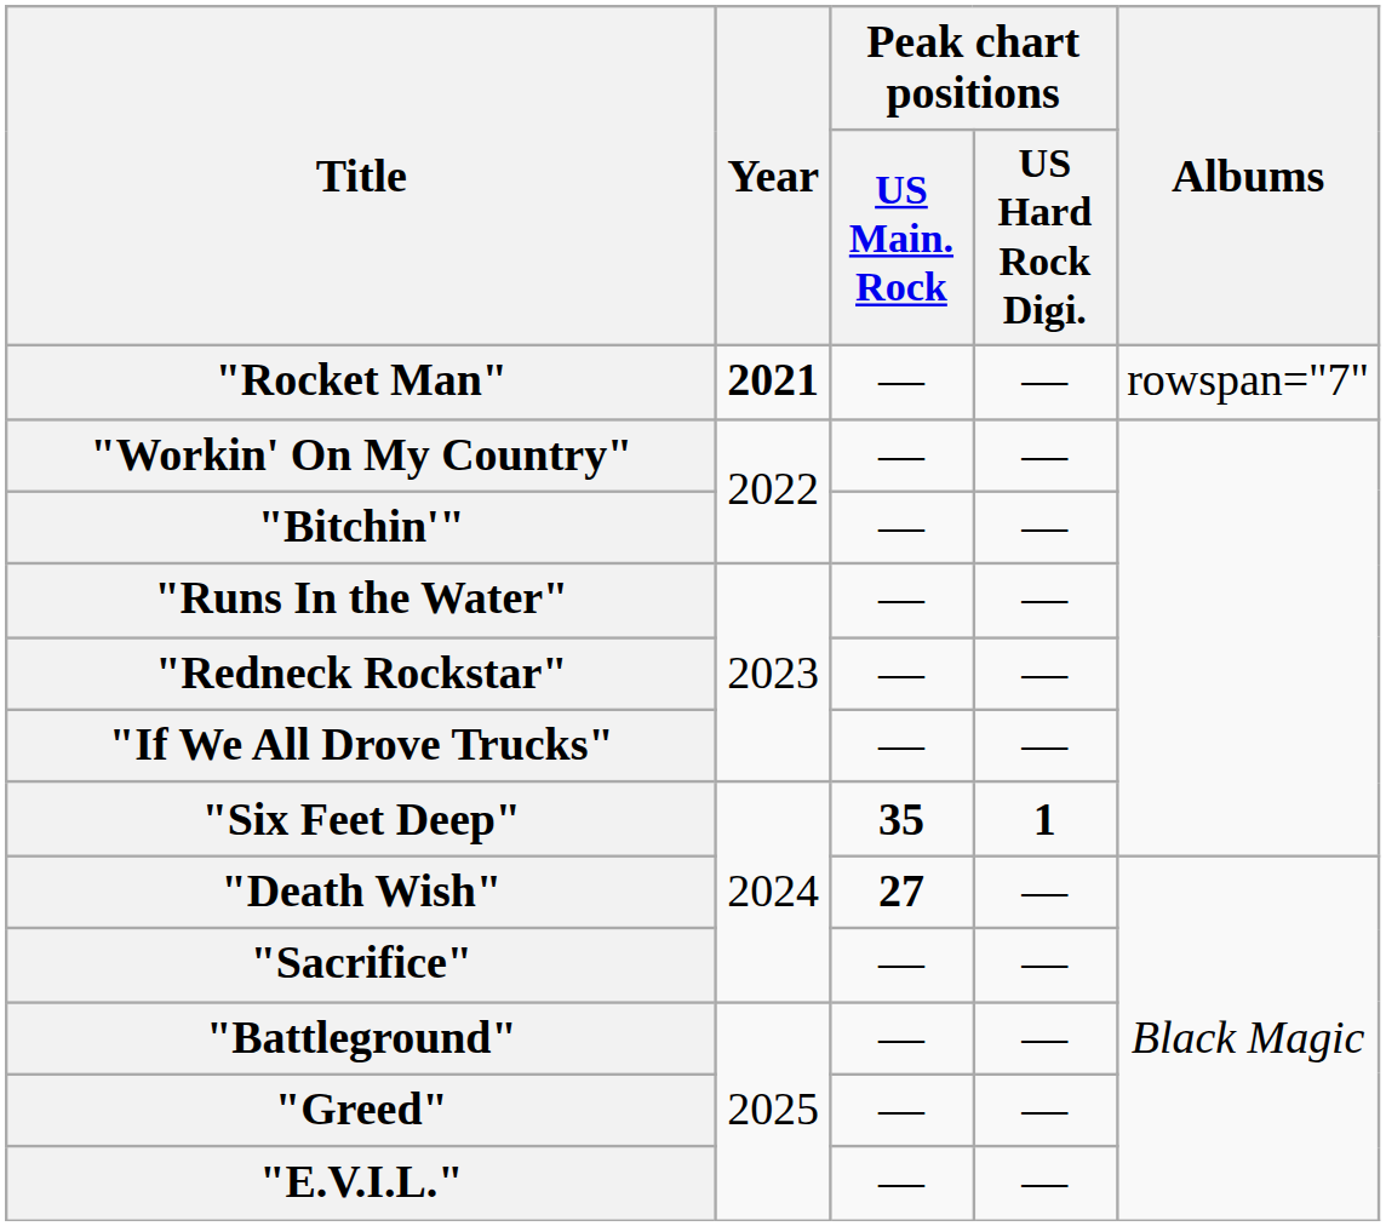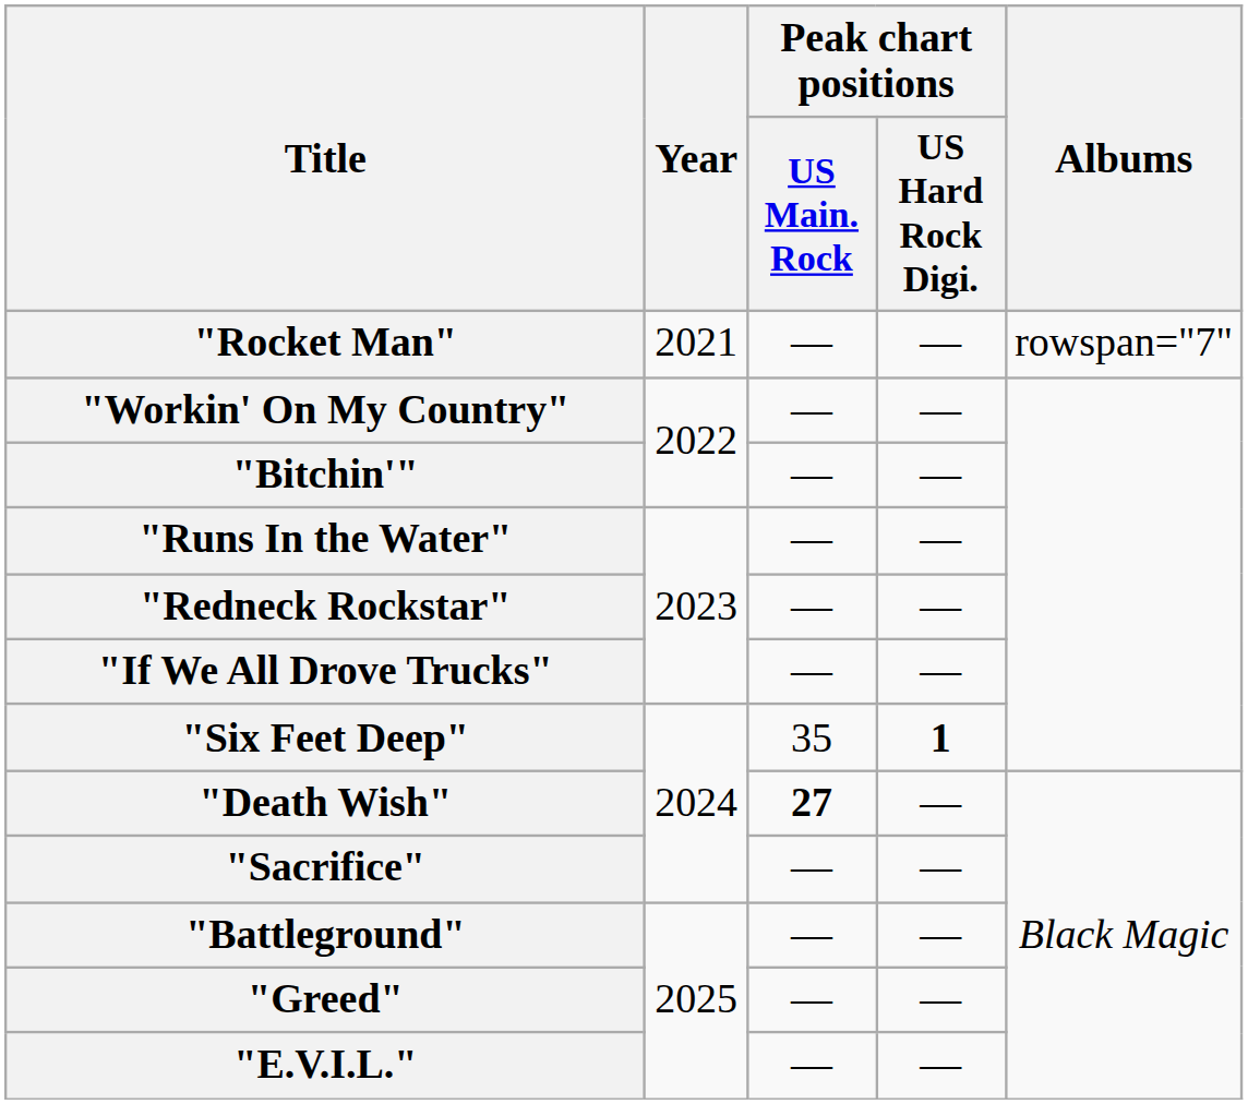"Rocket Man" | Year: bold -> normal
"Six Feet Deep" | Peak chart positions / US Main. Rock: bold -> normal
